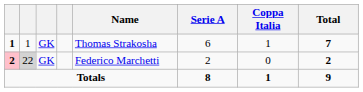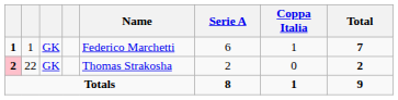row 2 | Name: Thomas Strakosha -> Federico Marchetti
row 3 | column 2: lightgrey background -> no background
row 3 | Name: Federico Marchetti -> Thomas Strakosha
